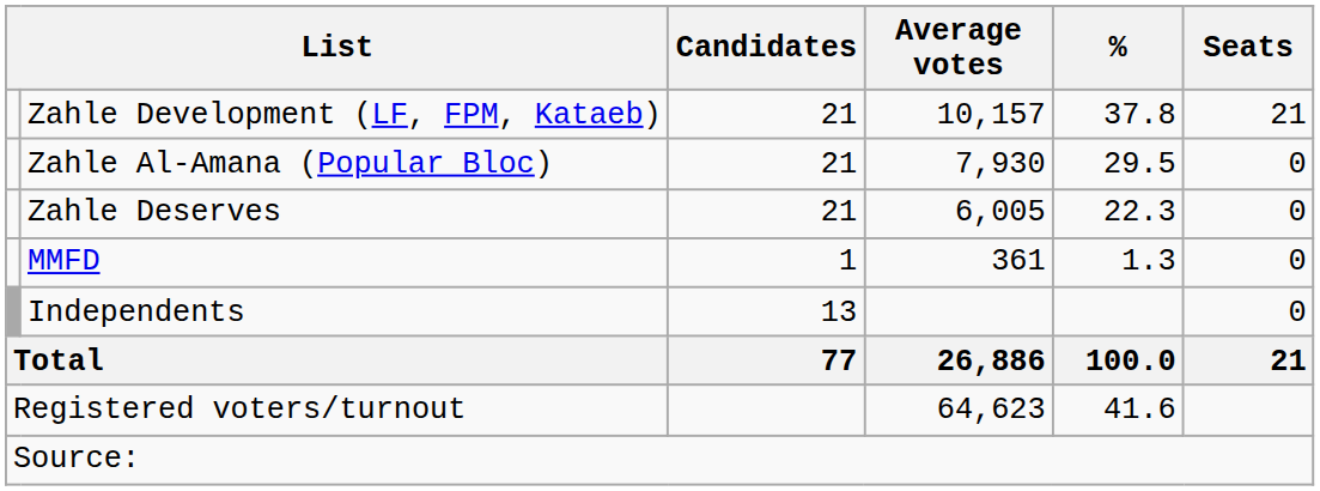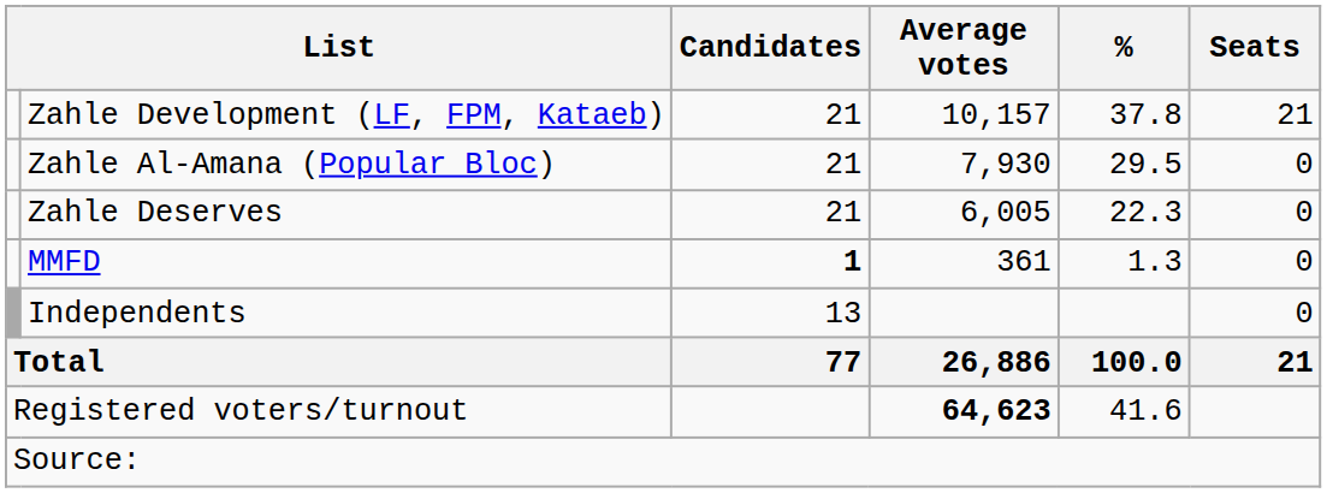MMFD | Candidates: normal -> bold
Registered voters/turnout | Average votes: normal -> bold
